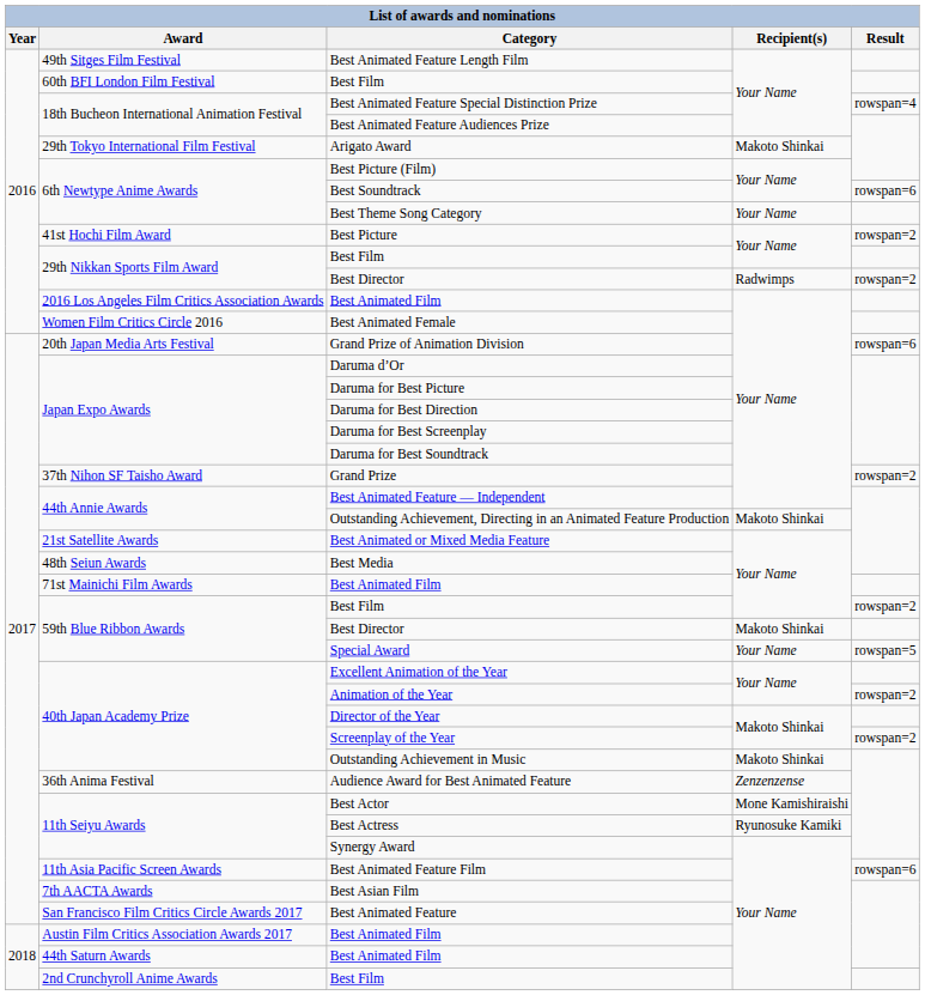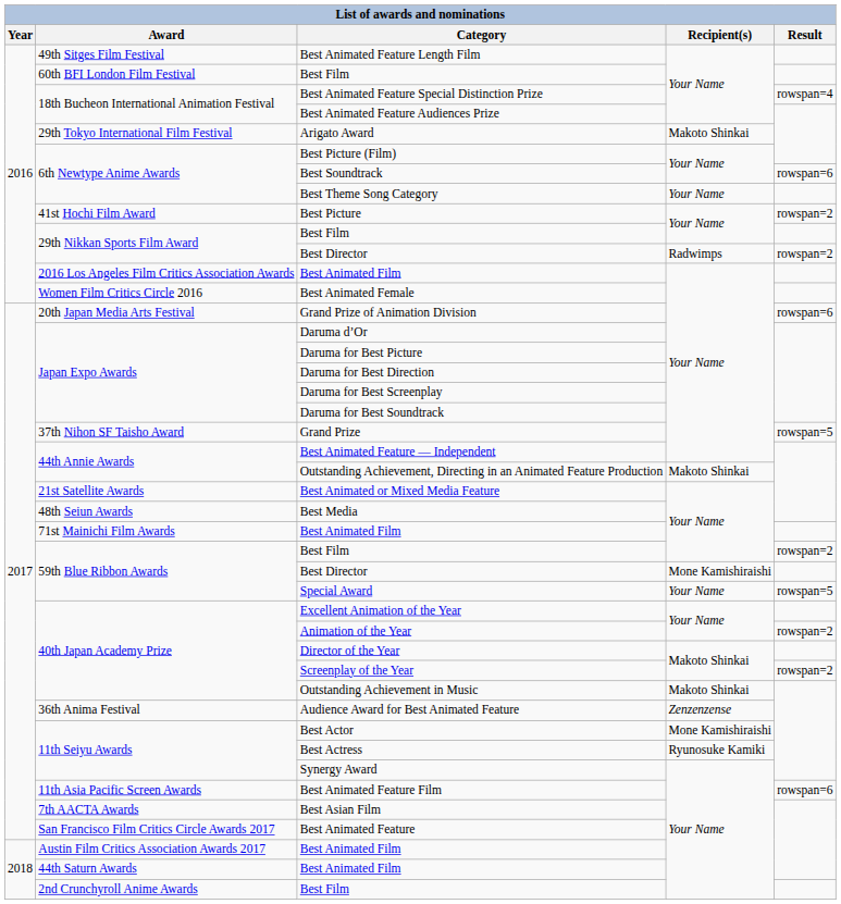Grand Prize | Result: rowspan=2 -> rowspan=5
59th Blue Ribbon Awards / Best Director | Recipient(s): Makoto Shinkai -> Mone Kamishiraishi
